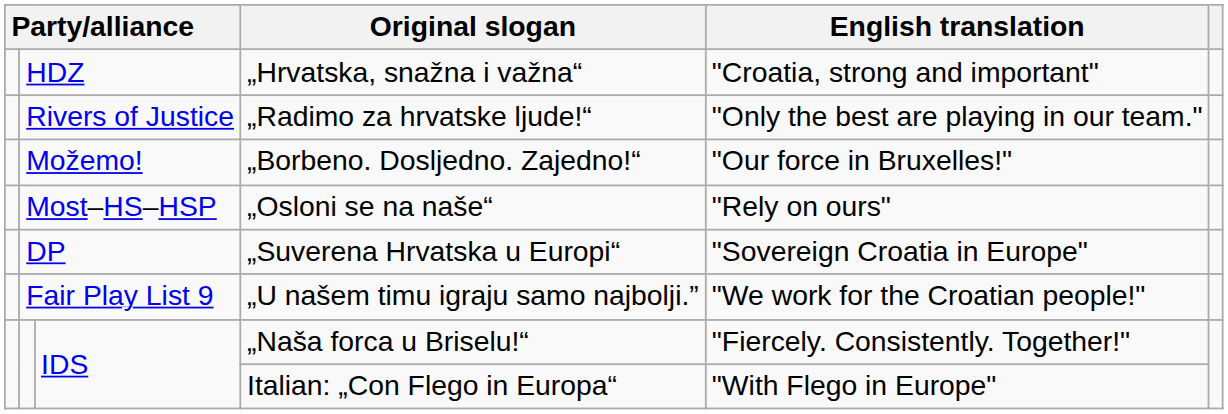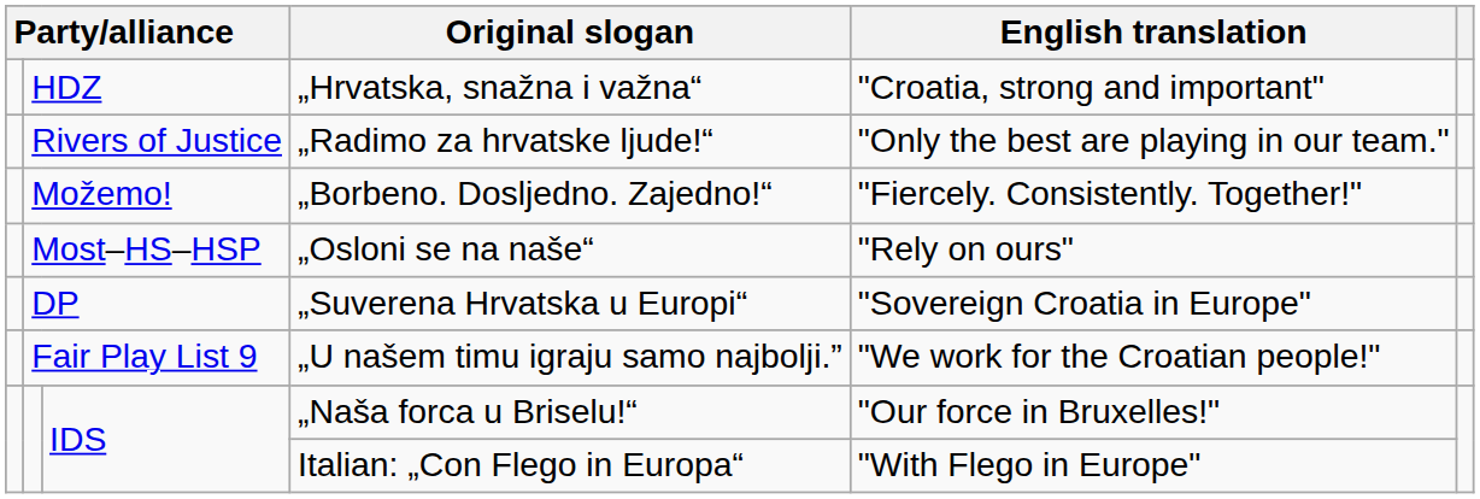„Borbeno. Dosljedno. Zajedno!“ | English translation: "Our force in Bruxelles!" -> "Fiercely. Consistently. Together!"
„Naša forca u Briselu!“ | English translation: "Fiercely. Consistently. Together!" -> "Our force in Bruxelles!"
